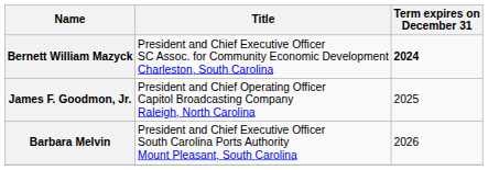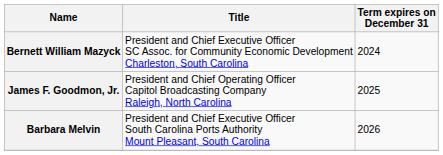Bernett William Mazyck | Term expires on December 31: bold -> normal
